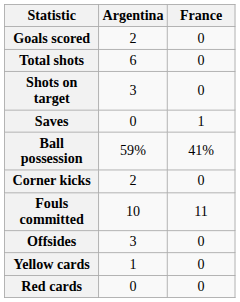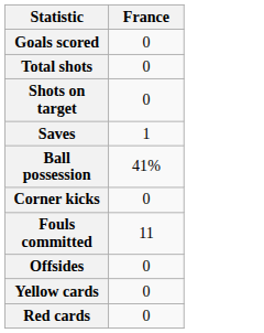- column: Argentina | 2 | 6 | 3 | 0 | 59% | 2 | 10 | 3 | 1 | 0
